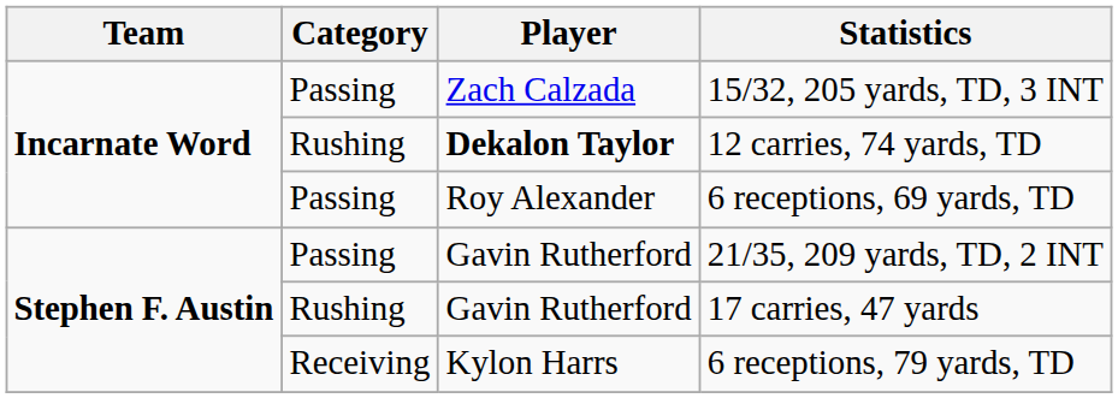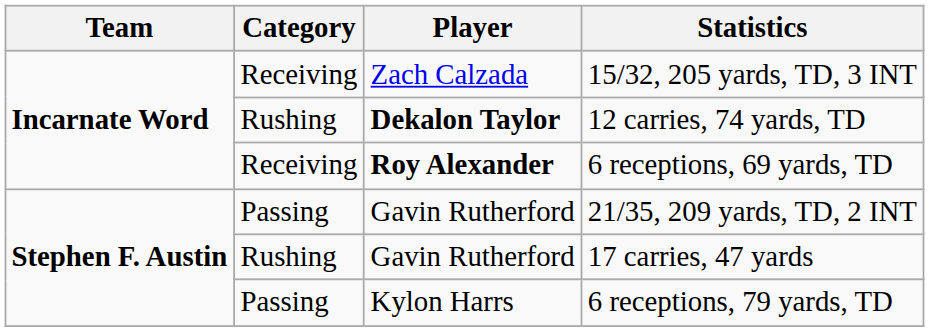15/32, 205 yards, TD, 3 INT | Category: Passing -> Receiving
6 receptions, 69 yards, TD | Category: Passing -> Receiving
6 receptions, 69 yards, TD | Player: normal -> bold
6 receptions, 79 yards, TD | Category: Receiving -> Passing
